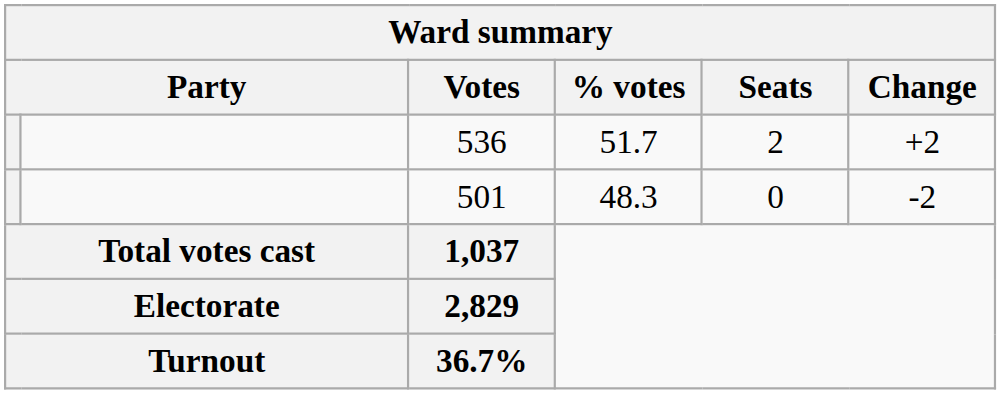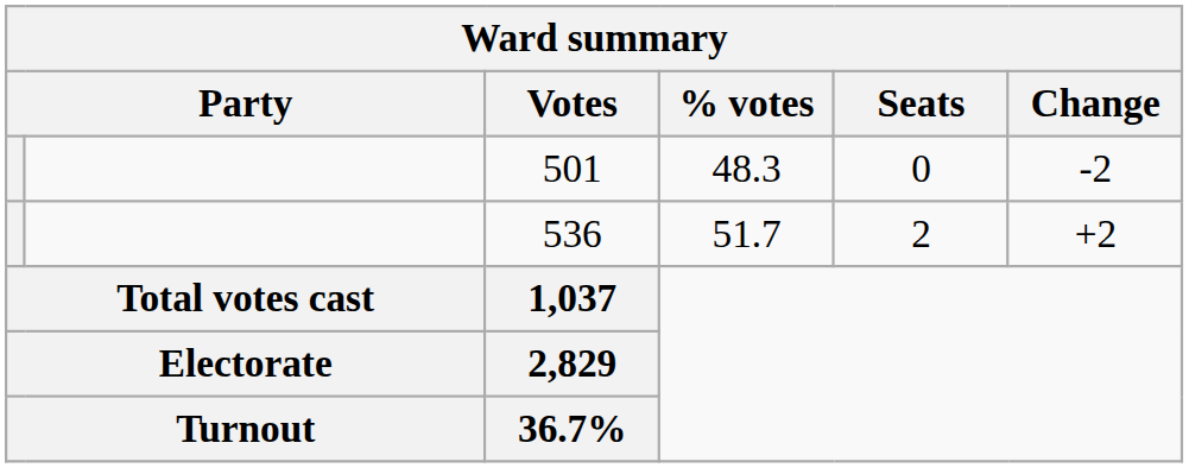rows swapped: 536 <-> 501
